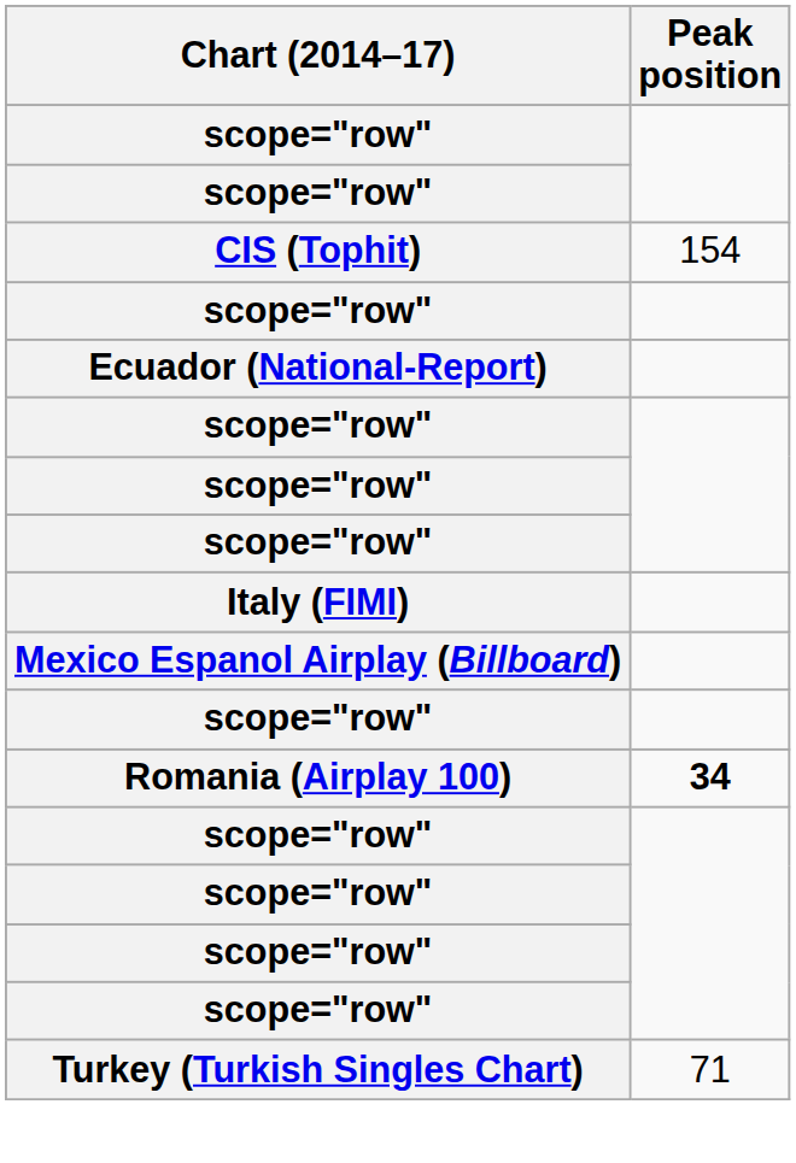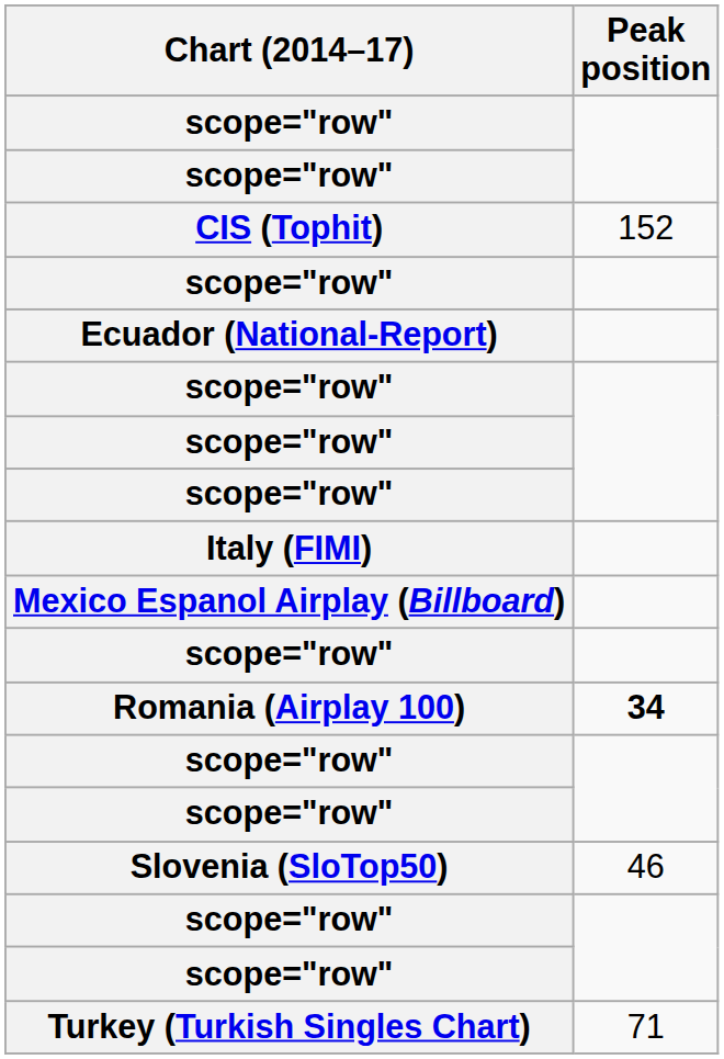CIS (Tophit) | Peak position: 154 -> 152
+ row: Slovenia (SloTop50) | 46
